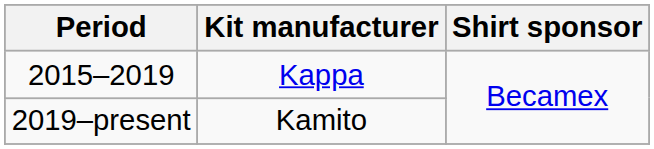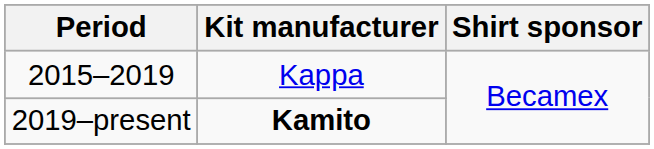2019–present | Kit manufacturer: normal -> bold
